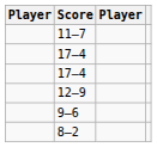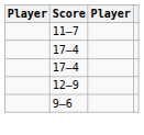- row: 8–2
